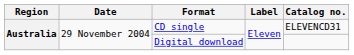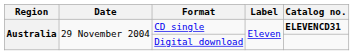CD single | Catalog no.: normal -> bold
